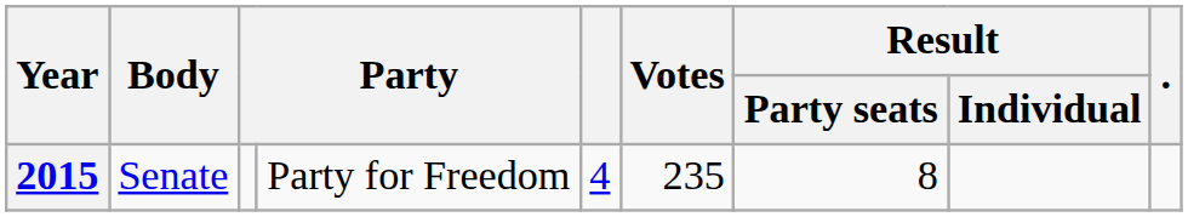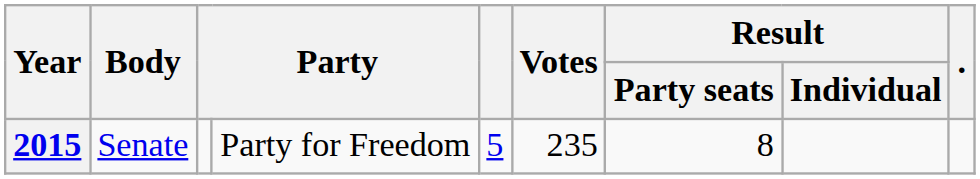2015 | column 5: 4 -> 5
